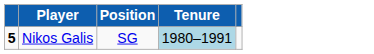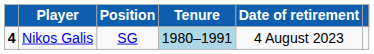+ column: Date of retirement | 4 August 2023
Nikos Galis | column 1: 5 -> 4
